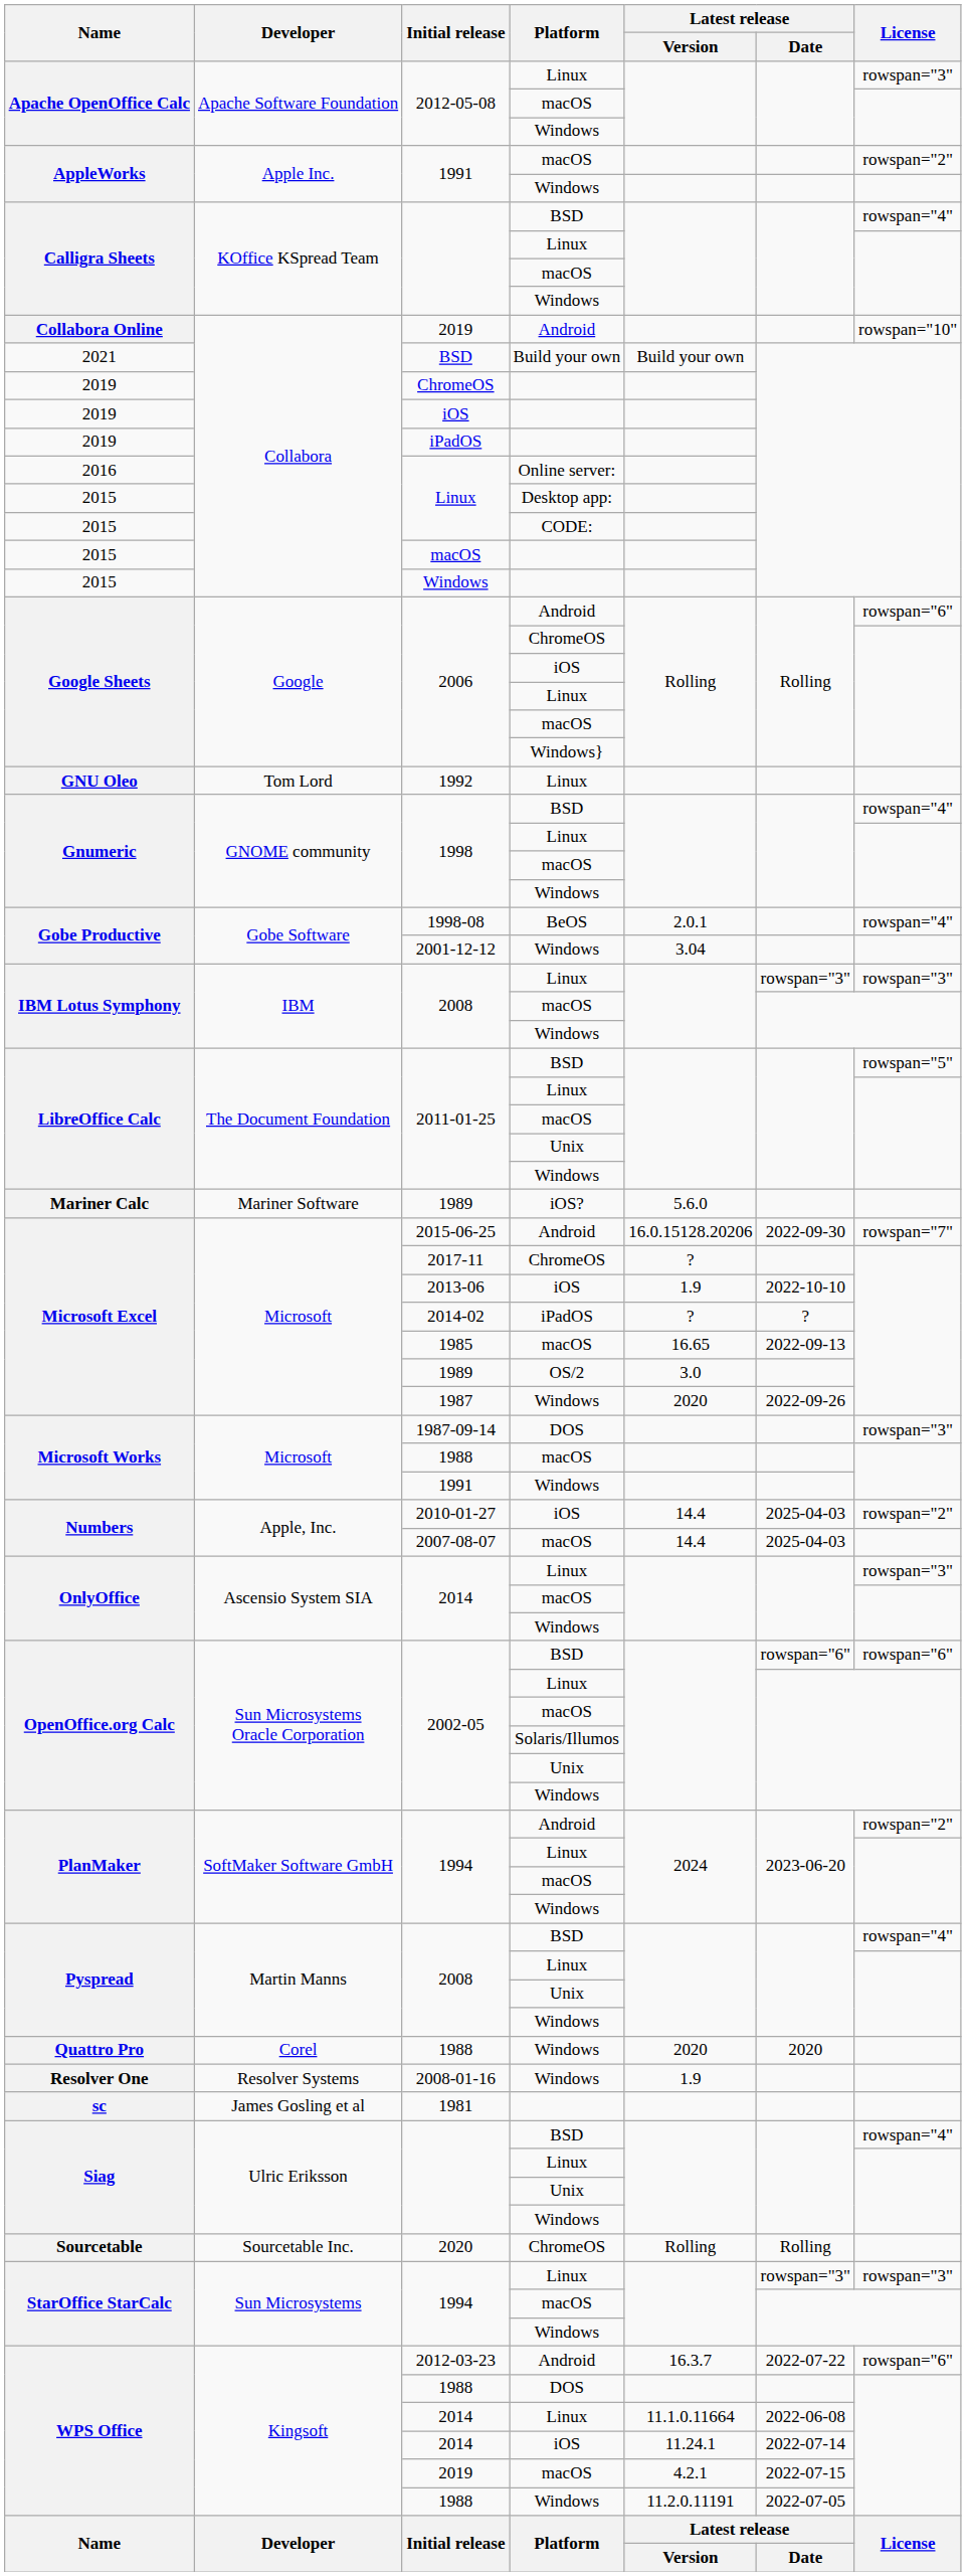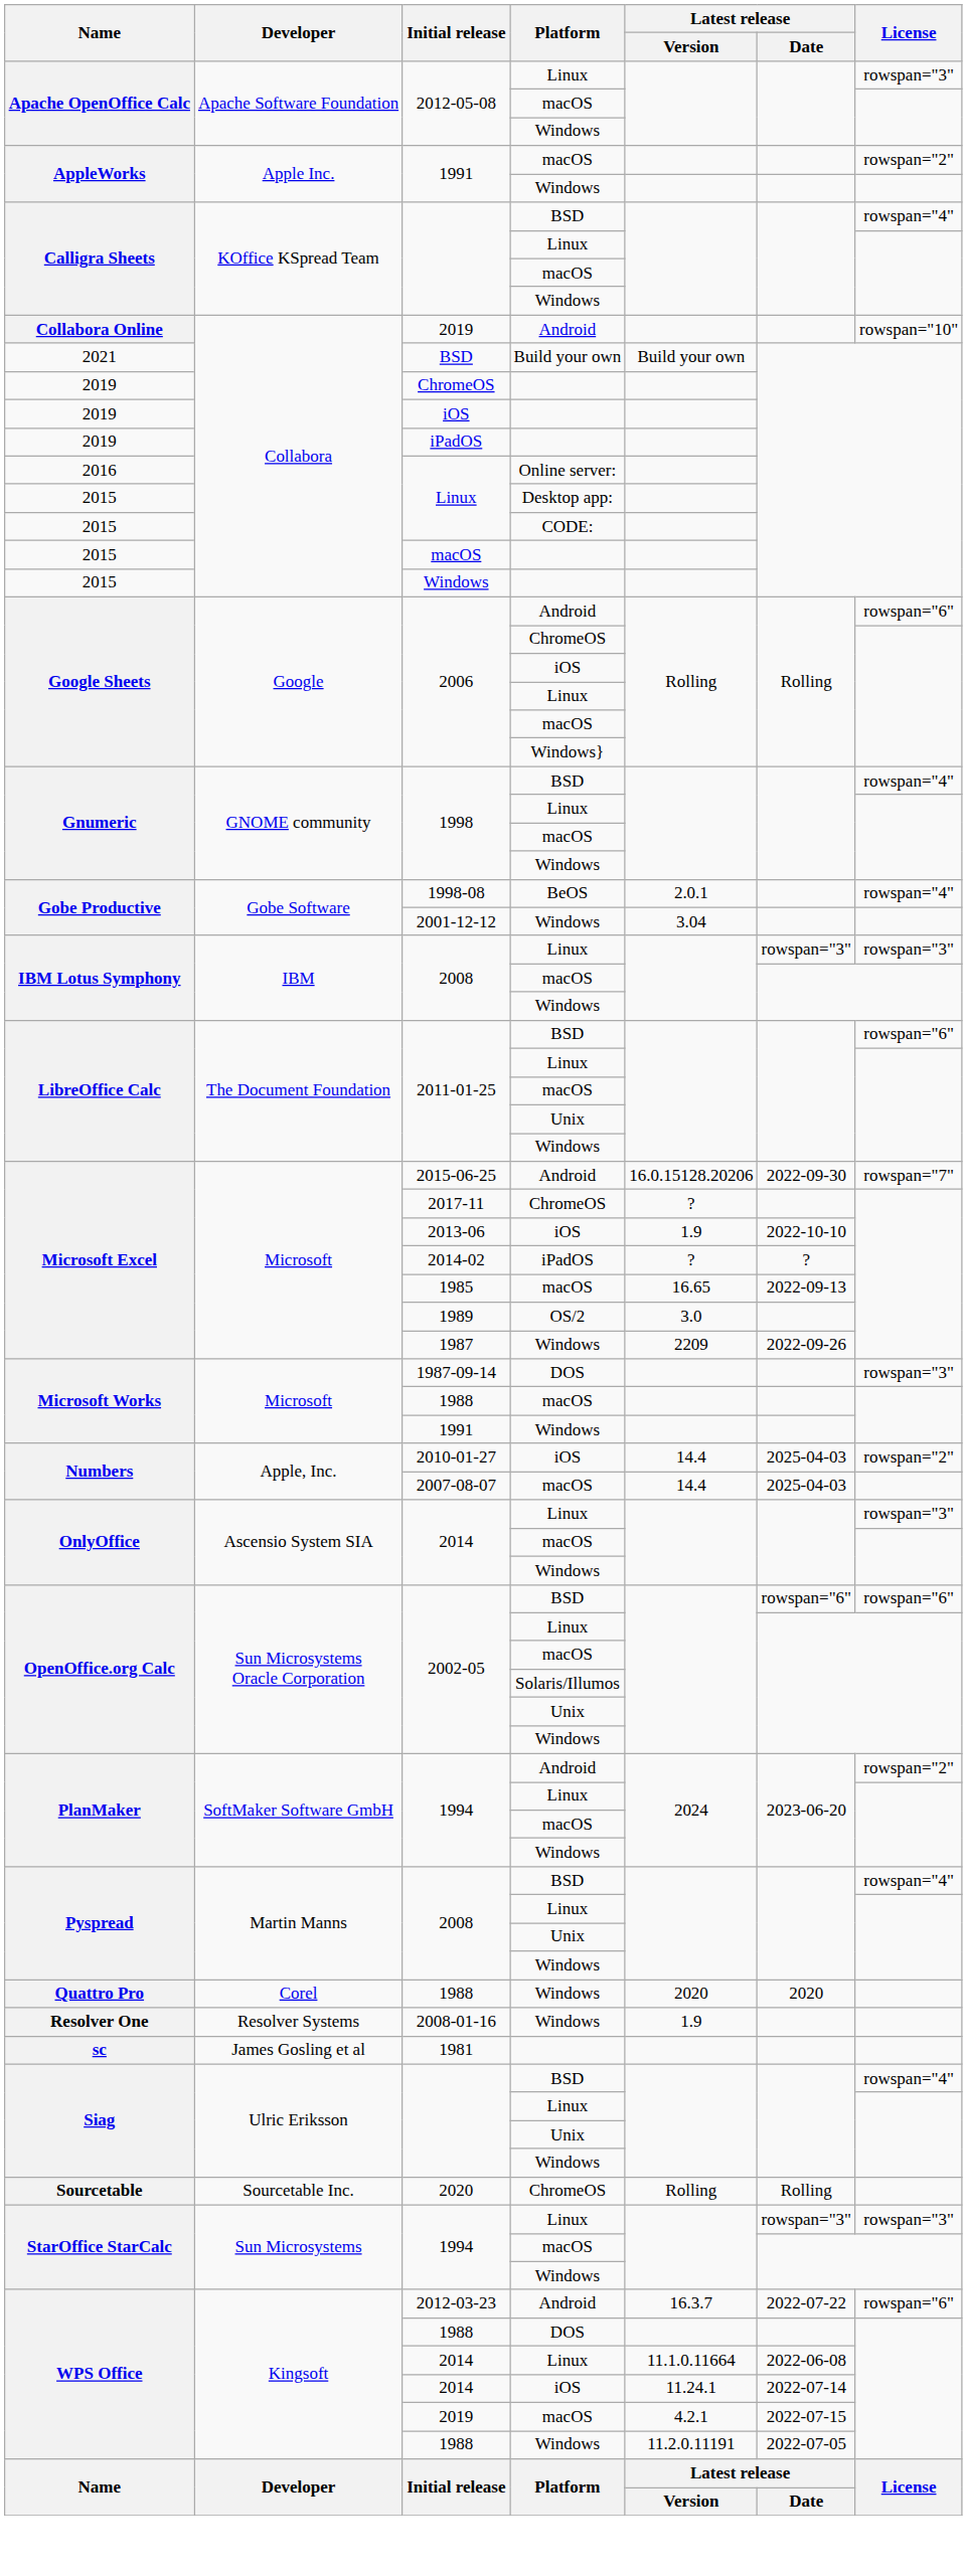- row: GNU Oleo | Tom Lord | 1992 | Linux
2011-01-25 / BSD | License: rowspan="5" -> rowspan="6"
- row: Mariner Calc | Mariner Software | 1989 | iOS? | 5.6.0
1987 | Latest release / Version: 2020 -> 2209
